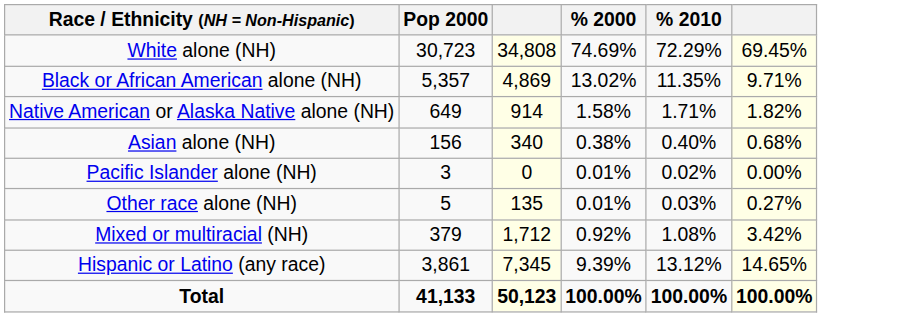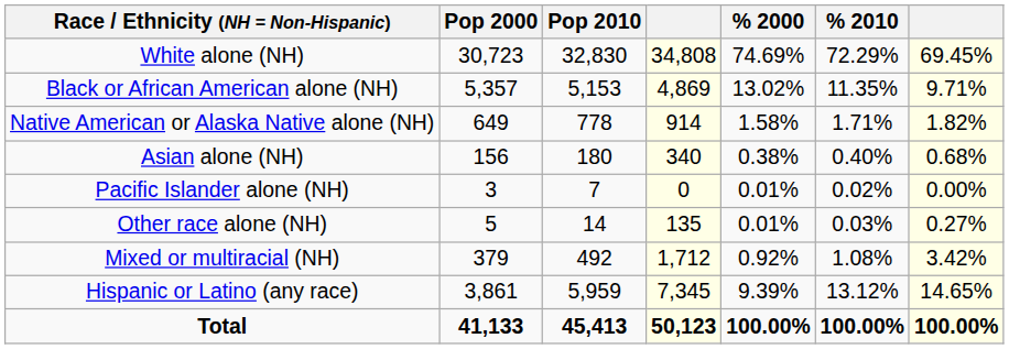+ column: Pop 2010 | 32,830 | 5,153 | 778 | 180 | 7 | 14 | 492 | 5,959 | 45,413
